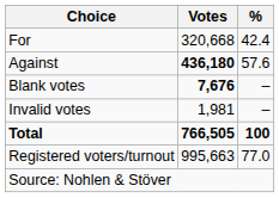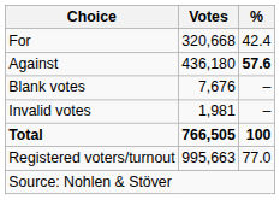Against | Votes: bold -> normal
Against | %: normal -> bold
Blank votes | Votes: bold -> normal
